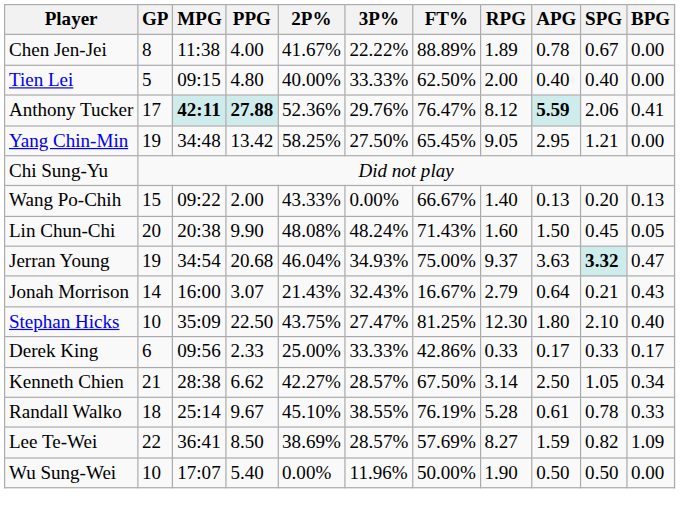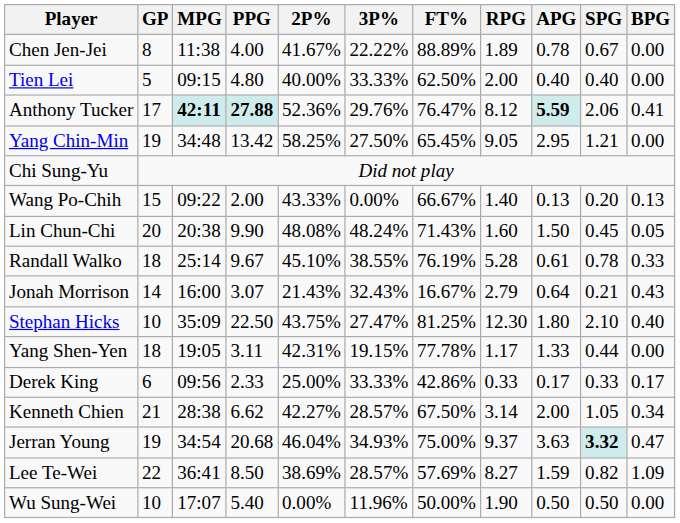rows swapped: Jerran Young <-> Randall Walko
+ row: Yang Shen-Yen | 18 | 19:05 | 3.11 | 42.31% | 19.15% | 77.78% | 1.17 | 1.33 | 0.44 | 0.00
Kenneth Chien | APG: 2.50 -> 2.00
